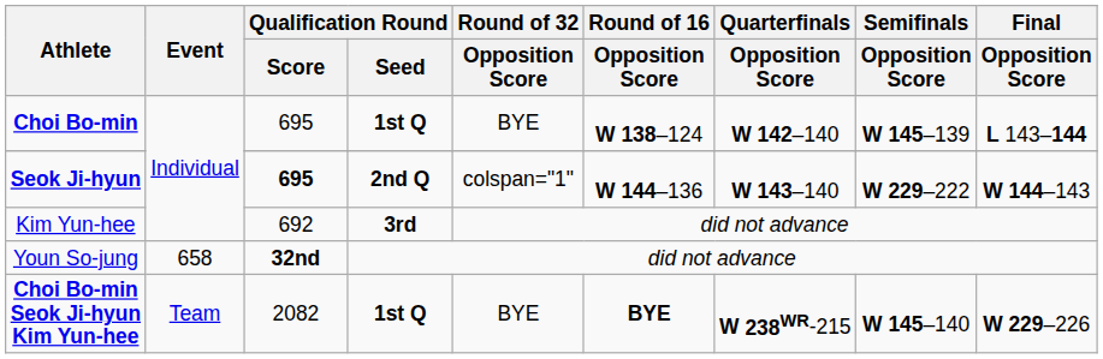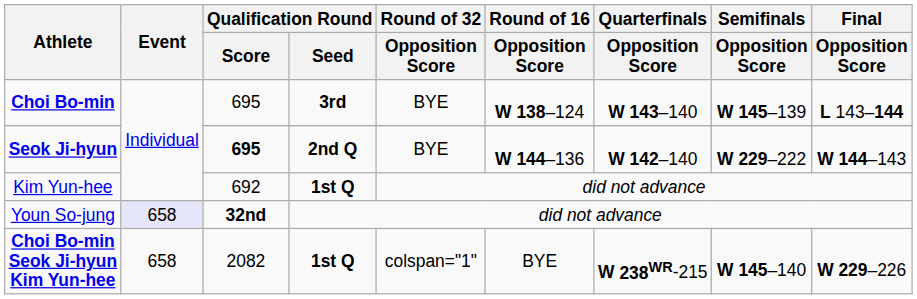Choi Bo-min | Qualification Round / Seed: 1st Q -> 3rd
Choi Bo-min | Quarterfinals / Opposition Score: W 142–140 -> W 143–140
Seok Ji-hyun | Round of 32 / Opposition Score: colspan="1" -> BYE
Seok Ji-hyun | Quarterfinals / Opposition Score: W 143–140 -> W 142–140
Kim Yun-hee | Qualification Round / Seed: 3rd -> 1st Q
Youn So-jung | Event: no background -> lavender background
Choi Bo-min Seok Ji-hyun Kim Yun-hee | Event: Team -> 658
Choi Bo-min Seok Ji-hyun Kim Yun-hee | Round of 32 / Opposition Score: BYE -> colspan="1"
Choi Bo-min Seok Ji-hyun Kim Yun-hee | Round of 16 / Opposition Score: bold -> normal
